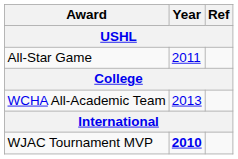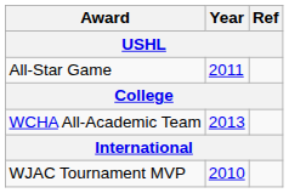WJAC Tournament MVP | Year: bold -> normal
